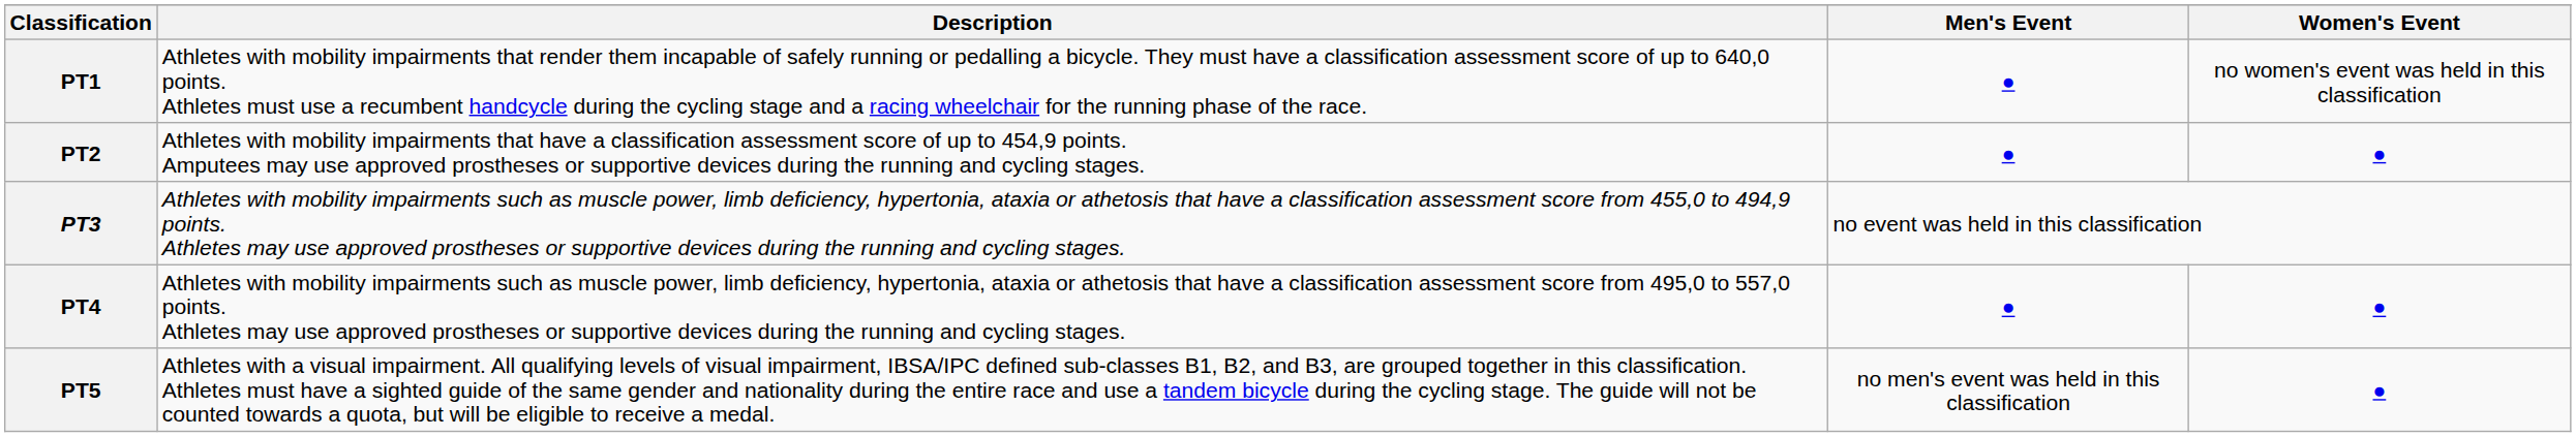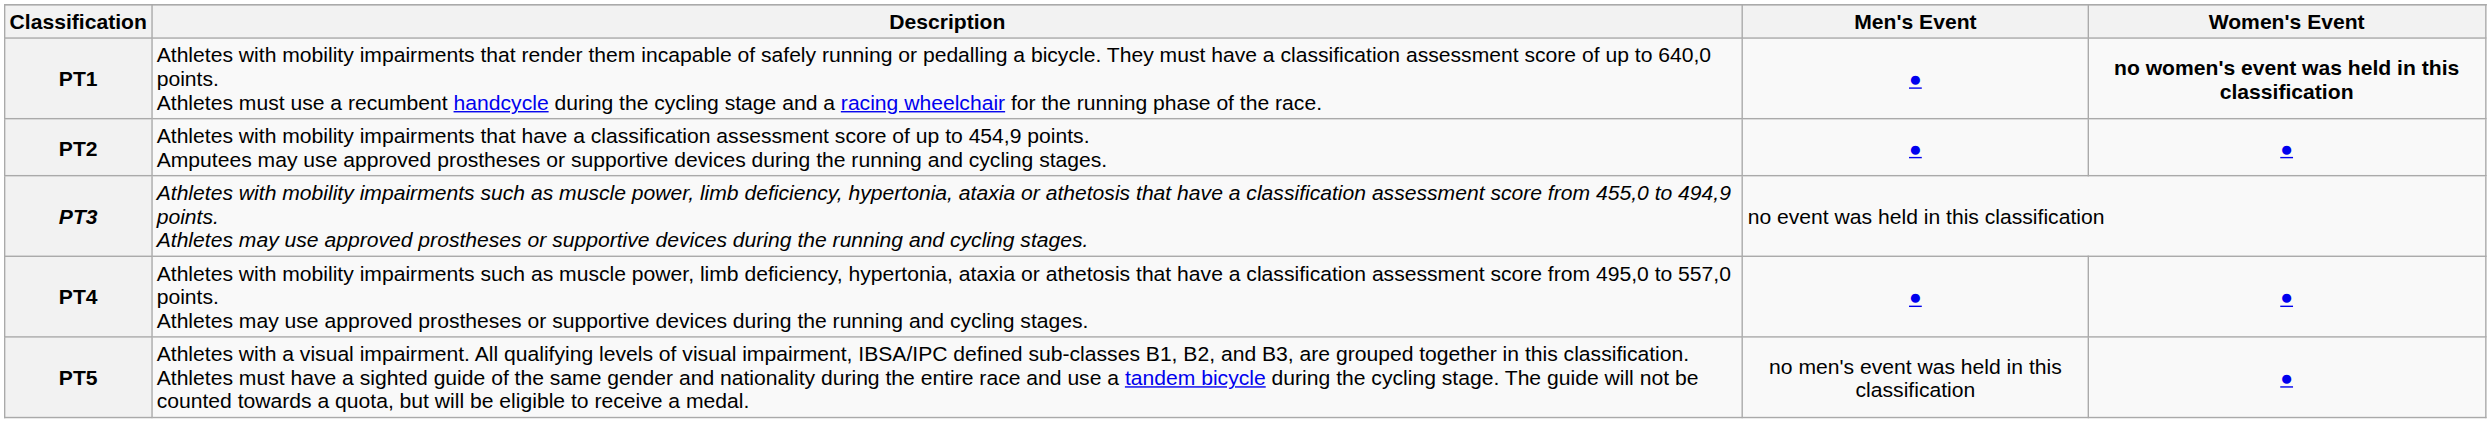PT1 | Women's Event: normal -> bold
